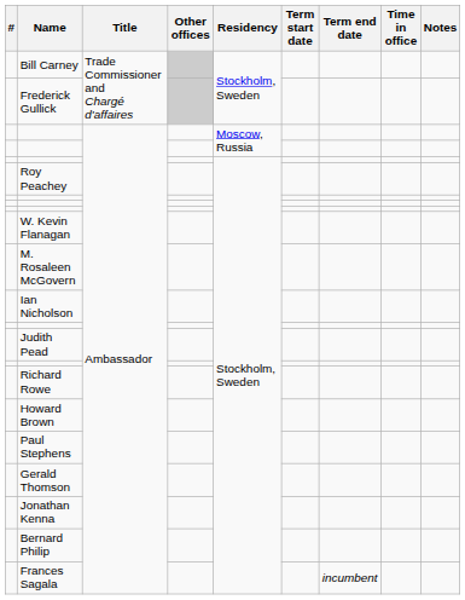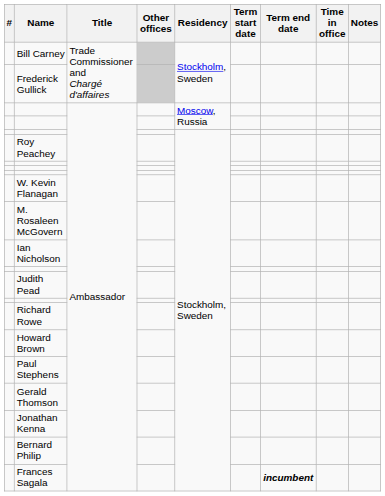Frances Sagala | Term end date: normal -> bold
